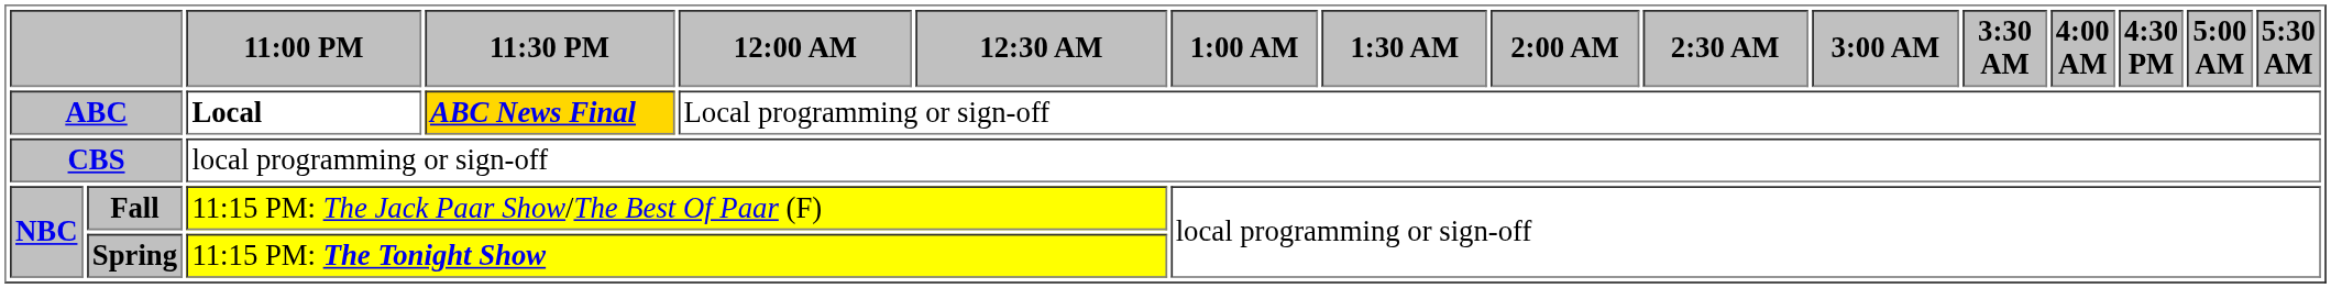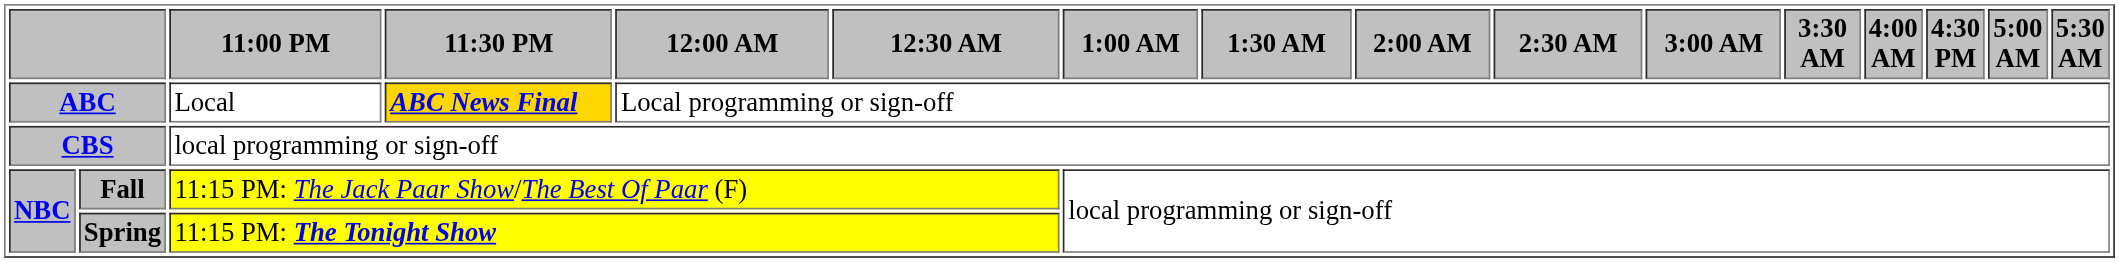ABC | 11:00 PM: bold -> normal
